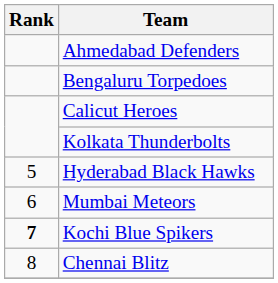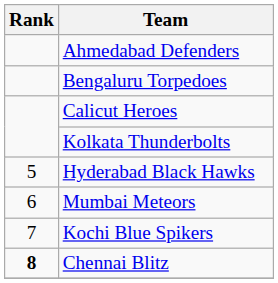Kochi Blue Spikers | Rank: bold -> normal
Chennai Blitz | Rank: normal -> bold
